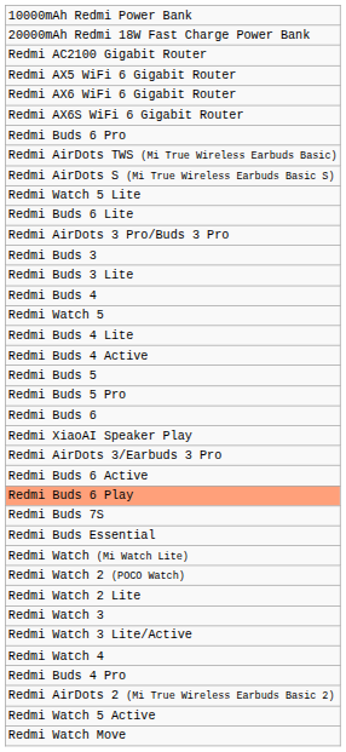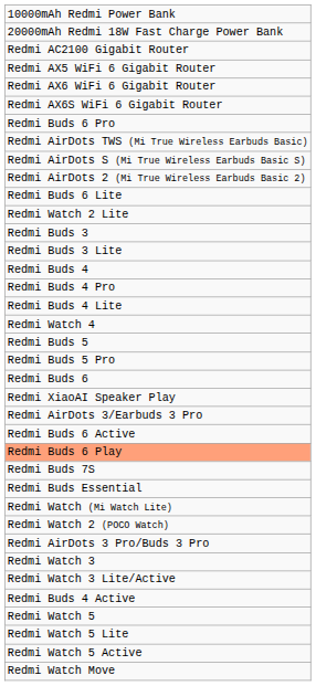row 10 | column 1: Redmi Watch 5 Lite -> Redmi AirDots 2 (Mi True Wireless Earbuds Basic 2)
row 12 | column 1: Redmi AirDots 3 Pro/Buds 3 Pro -> Redmi Watch 2 Lite
row 16 | column 1: Redmi Watch 5 -> Redmi Buds 4 Pro
row 18 | column 1: Redmi Buds 4 Active -> Redmi Watch 4
row 30 | column 1: Redmi Watch 2 Lite -> Redmi AirDots 3 Pro/Buds 3 Pro
row 33 | column 1: Redmi Watch 4 -> Redmi Buds 4 Active
row 34 | column 1: Redmi Buds 4 Pro -> Redmi Watch 5
row 35 | column 1: Redmi AirDots 2 (Mi True Wireless Earbuds Basic 2) -> Redmi Watch 5 Lite
